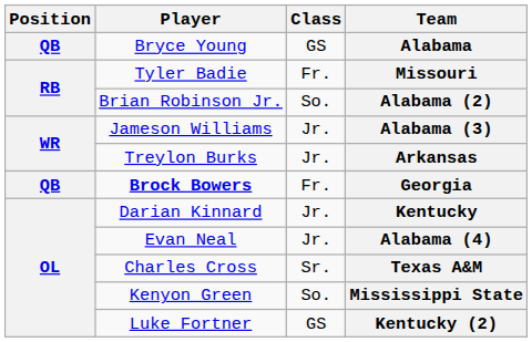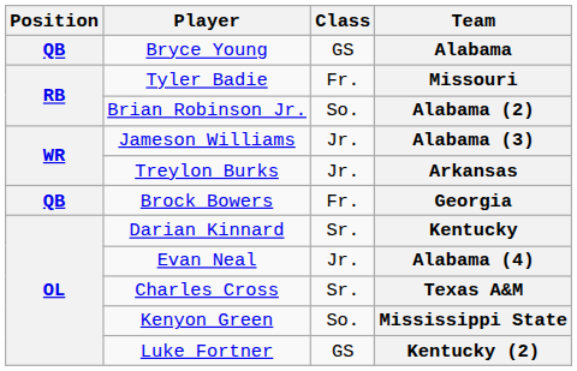Georgia | Player: bold -> normal
Kentucky | Class: Jr. -> Sr.
